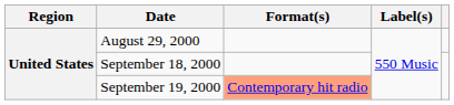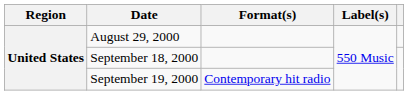September 19, 2000 | Format(s): lightsalmon background -> no background
